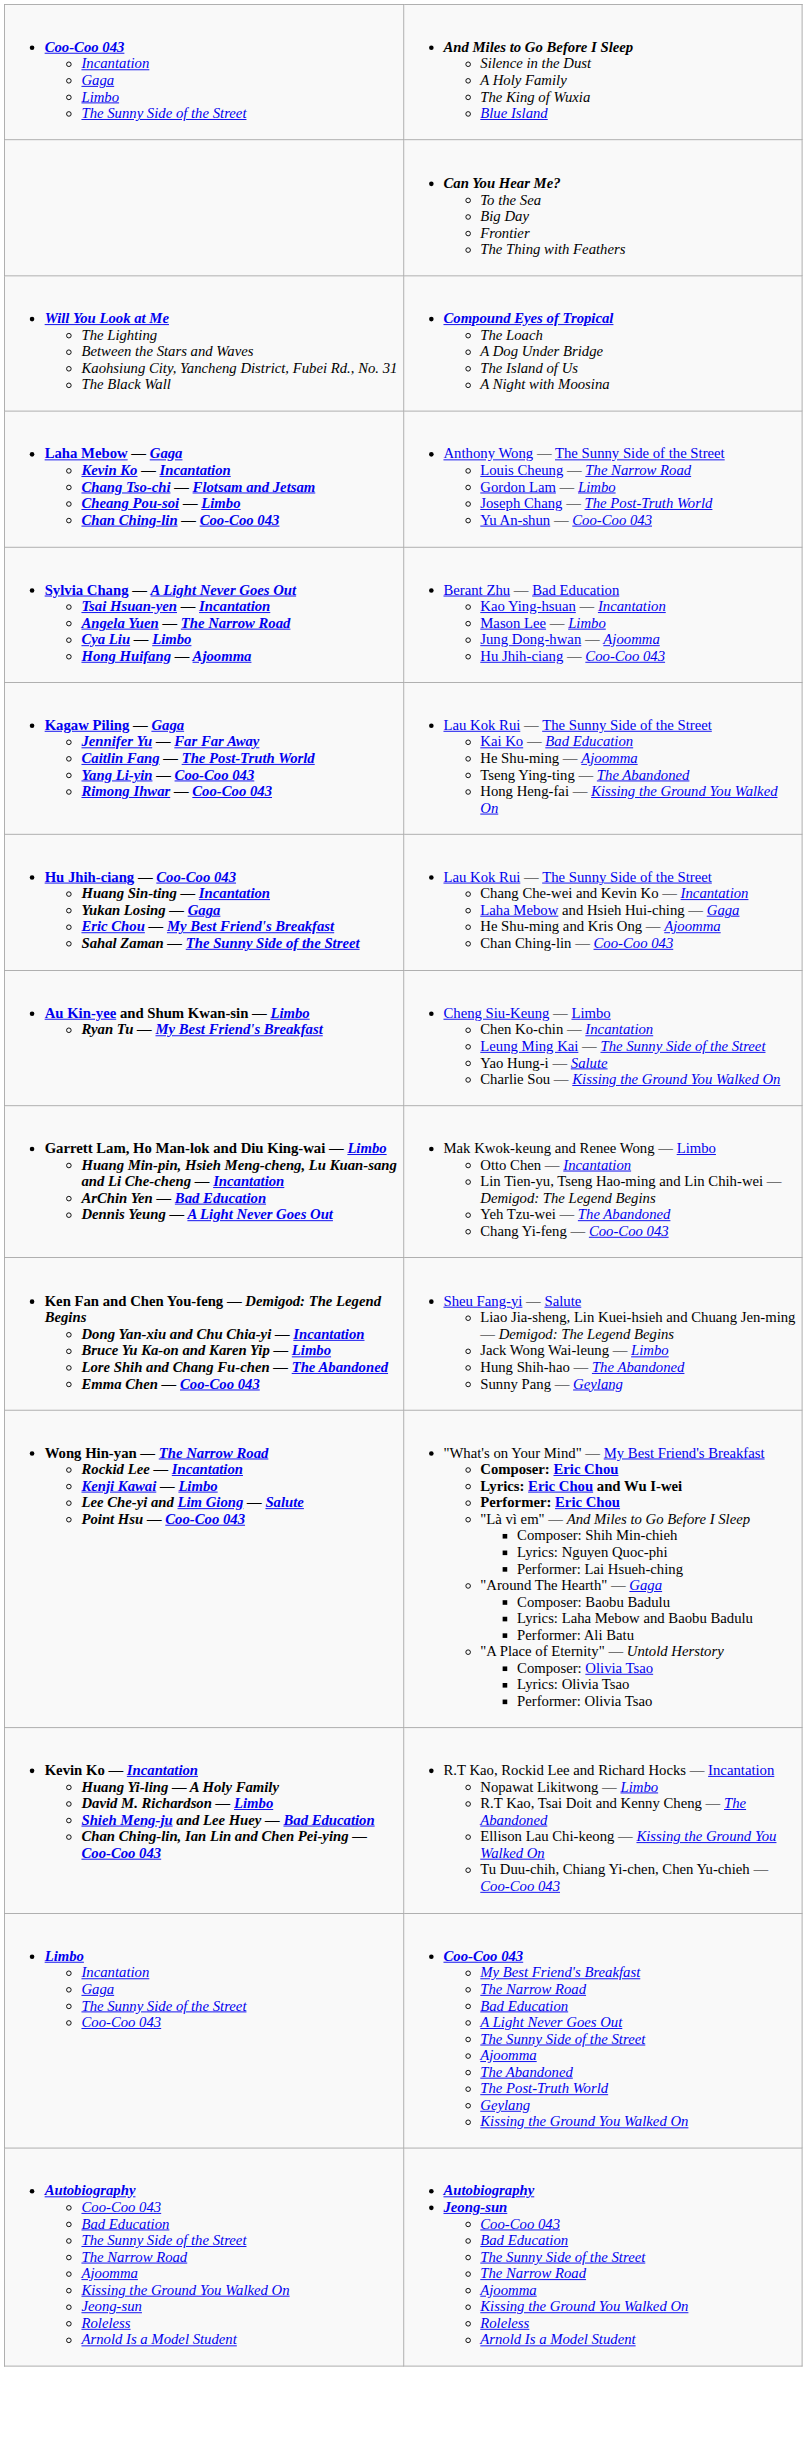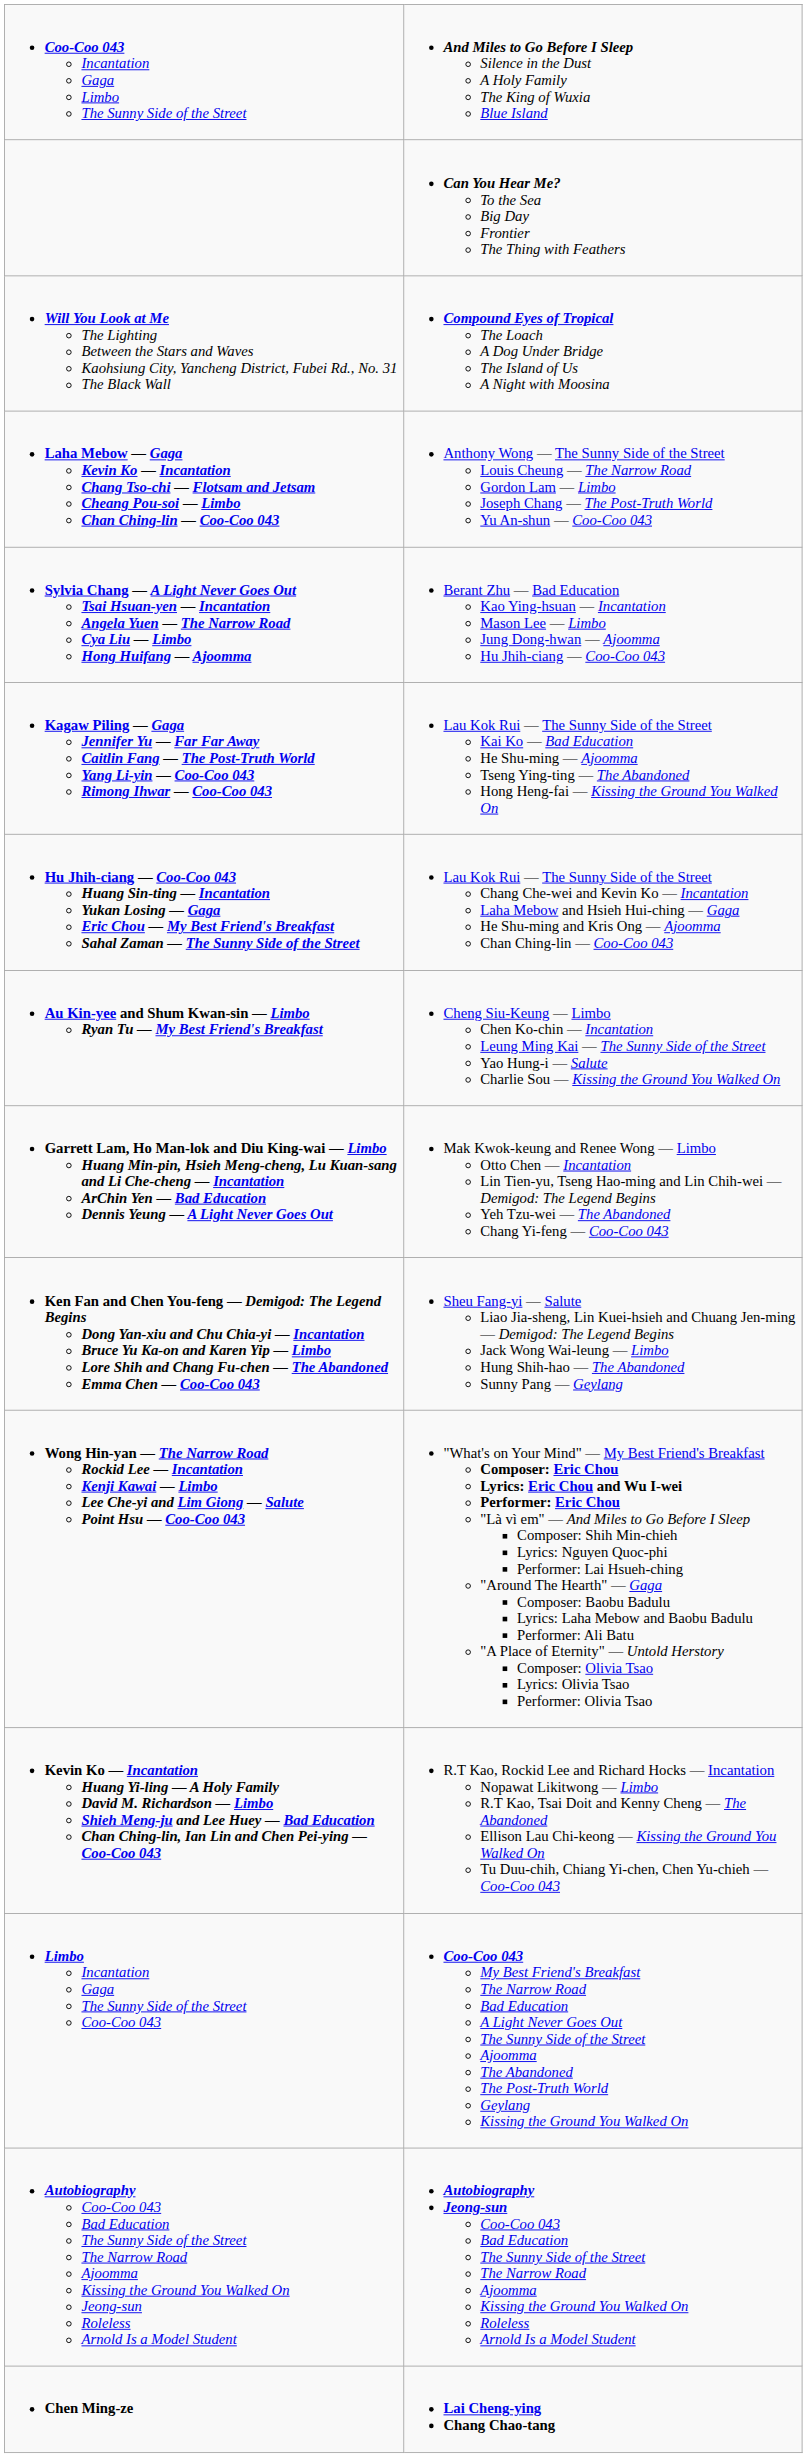+ row: Chen Ming-ze | Lai Cheng-ying Chang Chao-tang
